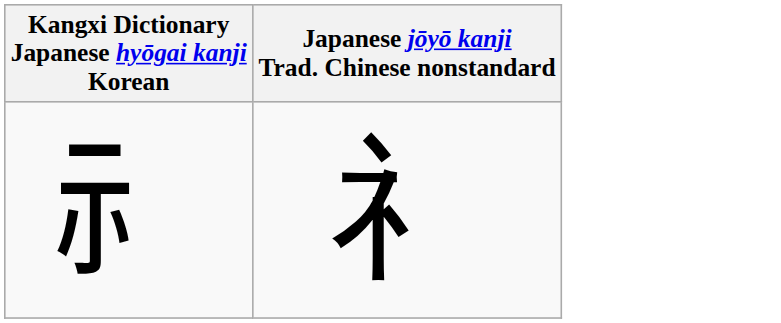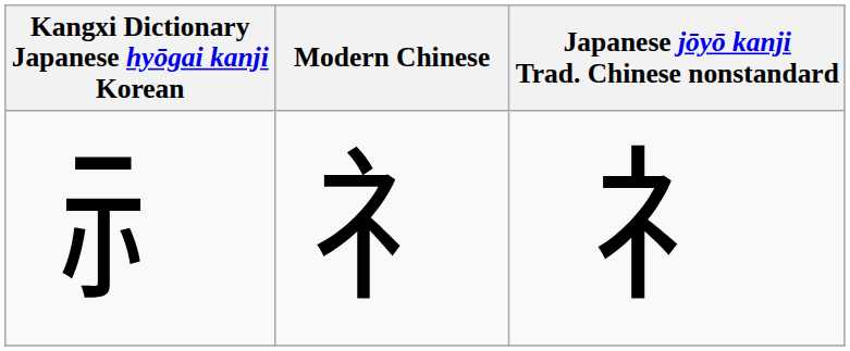+ column: Modern Chinese | 礻
